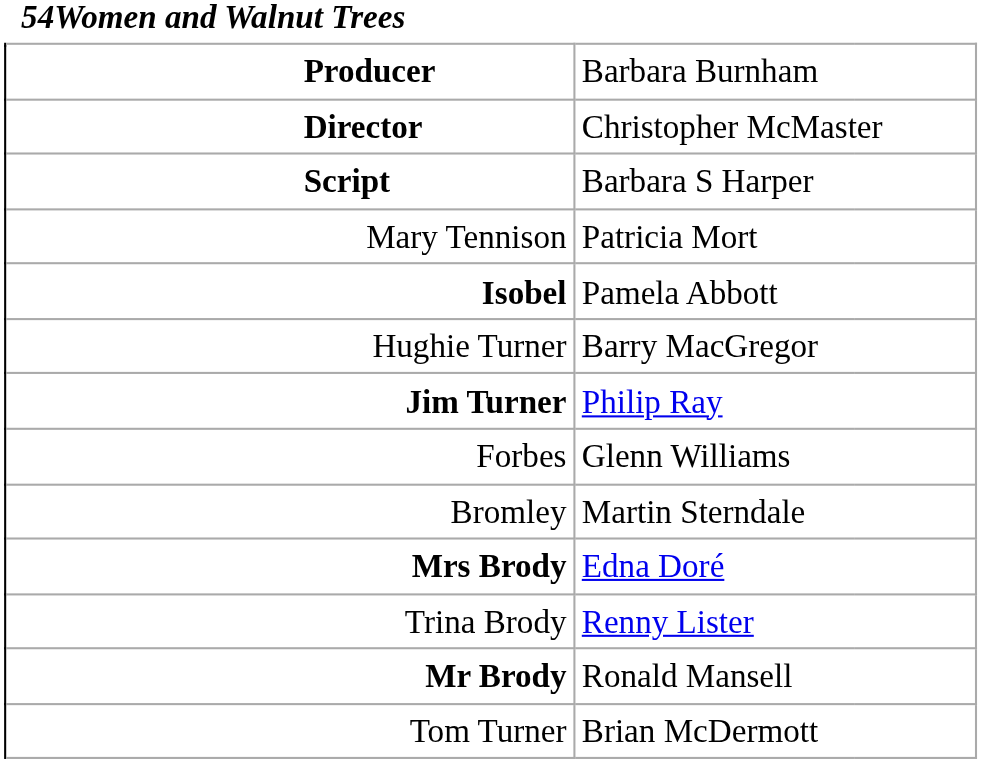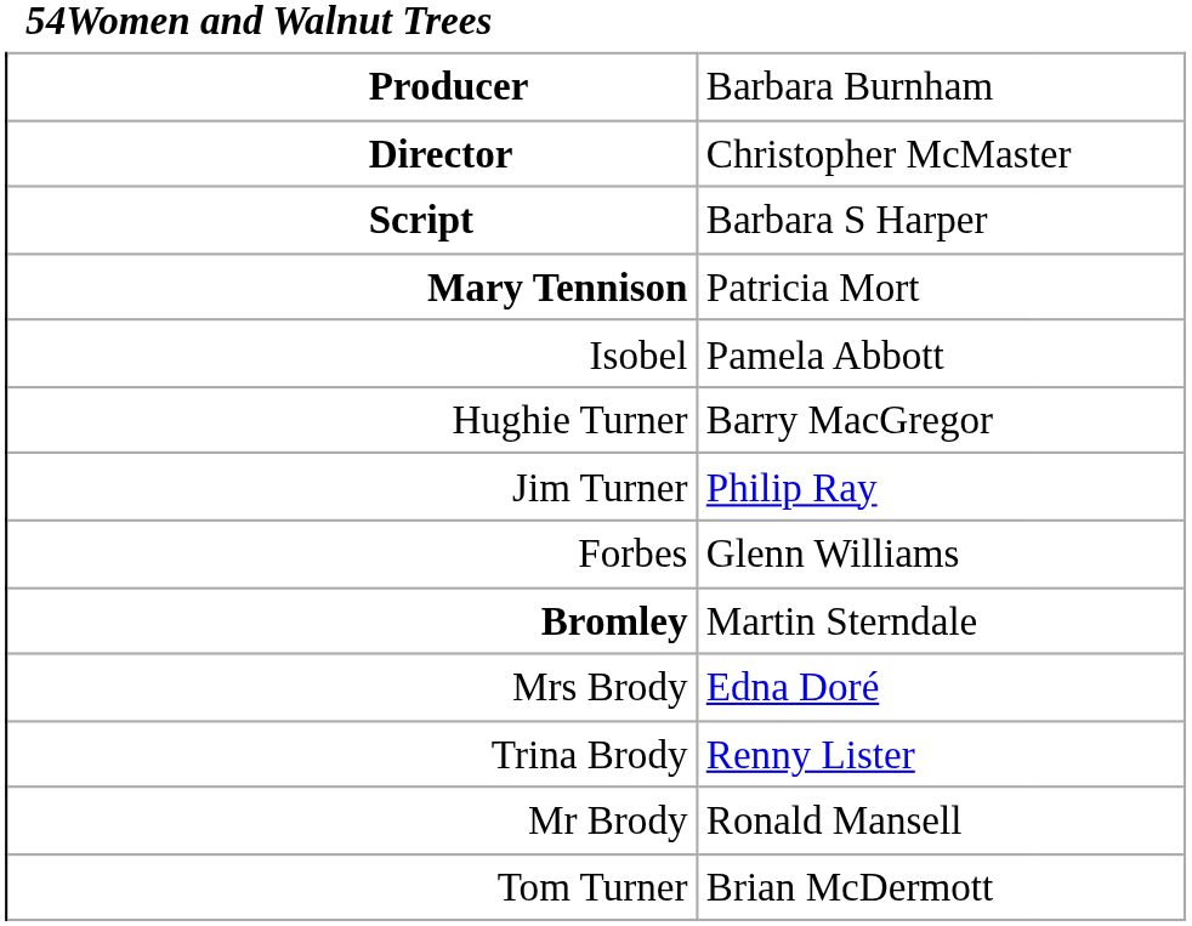Mary Tennison | column 2: normal -> bold
Isobel | column 2: bold -> normal
Jim Turner | column 2: bold -> normal
Bromley | column 2: normal -> bold
Mrs Brody | column 2: bold -> normal
Mr Brody | column 2: bold -> normal
